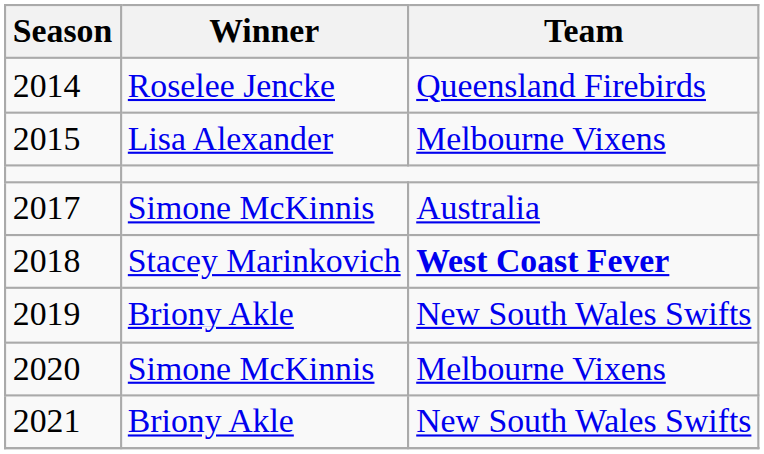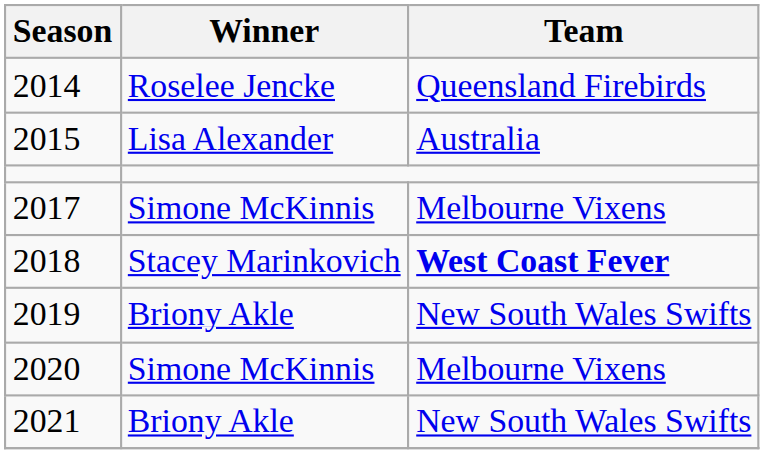2015 | Team: Melbourne Vixens -> Australia
2017 | Team: Australia -> Melbourne Vixens
